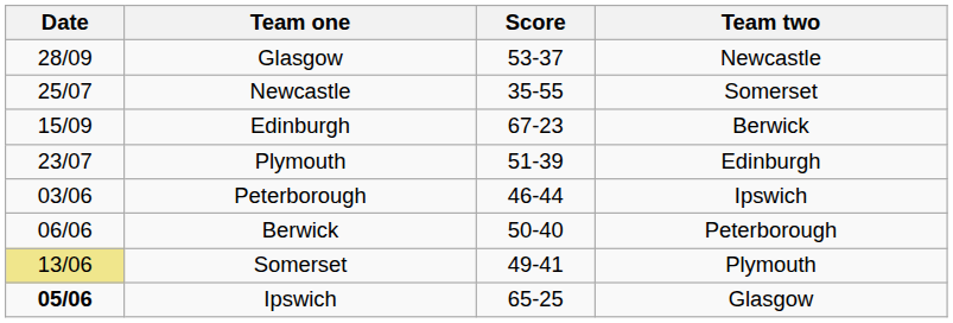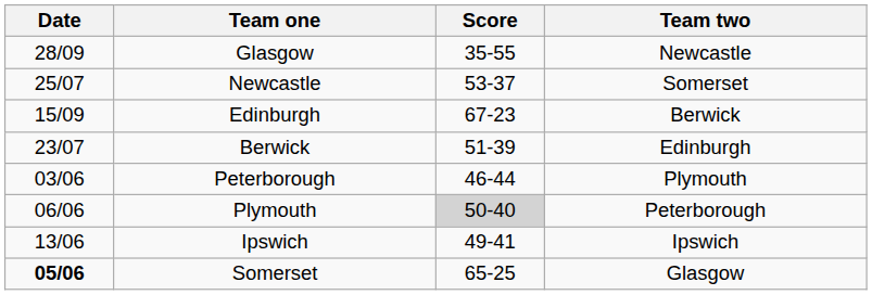row 2 | Score: 53-37 -> 35-55
row 3 | Score: 35-55 -> 53-37
row 5 | Team one: Plymouth -> Berwick
row 6 | Team two: Ipswich -> Plymouth
row 7 | Team one: Berwick -> Plymouth
row 7 | Score: no background -> lightgrey background
row 8 | Date: khaki background -> no background
row 8 | Team one: Somerset -> Ipswich
row 8 | Team two: Plymouth -> Ipswich
row 9 | Team one: Ipswich -> Somerset
